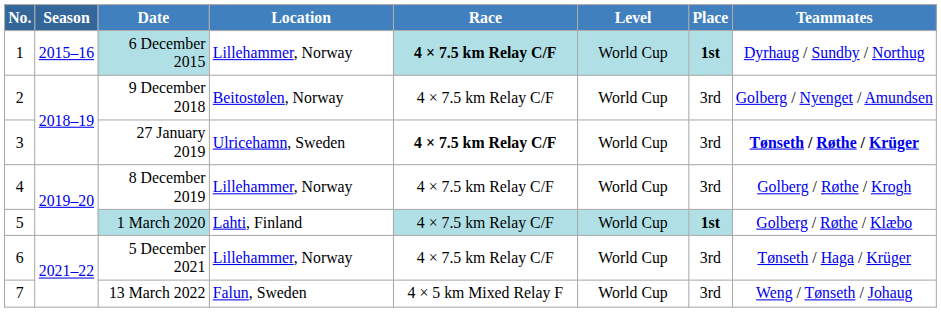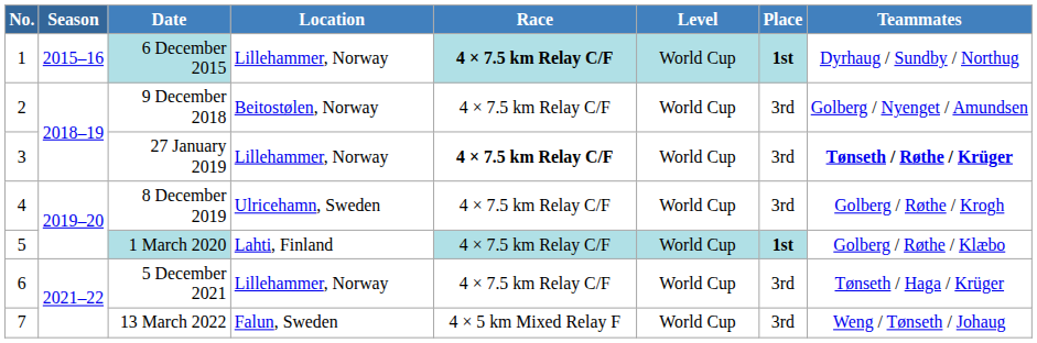27 January 2019 | Location: Ulricehamn, Sweden -> Lillehammer, Norway
8 December 2019 | Location: Lillehammer, Norway -> Ulricehamn, Sweden
